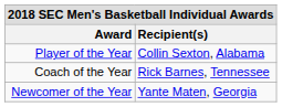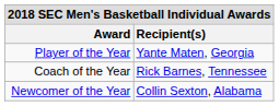Player of the Year | Recipient(s): Collin Sexton, Alabama -> Yante Maten, Georgia
Newcomer of the Year | Recipient(s): Yante Maten, Georgia -> Collin Sexton, Alabama
